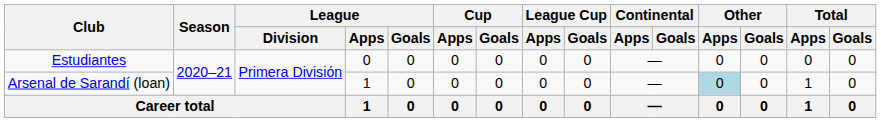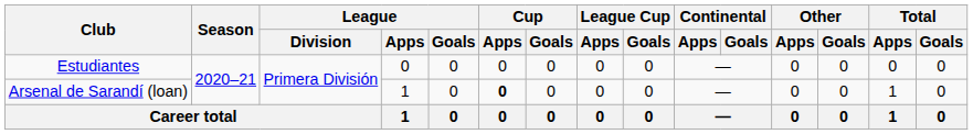Arsenal de Sarandí (loan) | Cup / Apps: normal -> bold
Arsenal de Sarandí (loan) | Other / Apps: lightblue background -> no background
